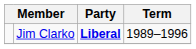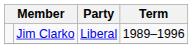Jim Clarko | Party: bold -> normal
